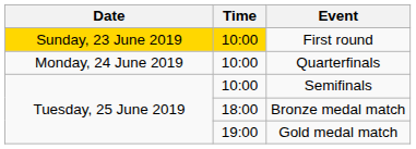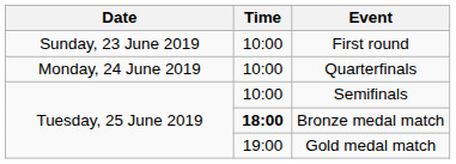First round | Date: gold background -> no background
First round | Time: gold background -> no background
Bronze medal match | Time: normal -> bold
